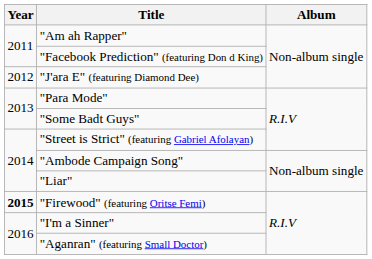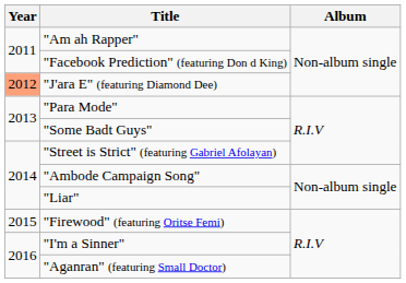"J'ara E" (featuring Diamond Dee) | Year: no background -> lightsalmon background
"Firewood" (featuring Oritse Femi) | Year: bold -> normal
